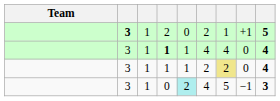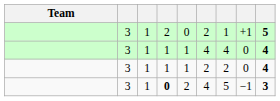row 2 | column 2: bold -> normal
row 3 | column 4: bold -> normal
row 4 | column 7: khaki background -> no background
row 5 | column 4: normal -> bold
row 5 | column 5: paleturquoise background -> no background
